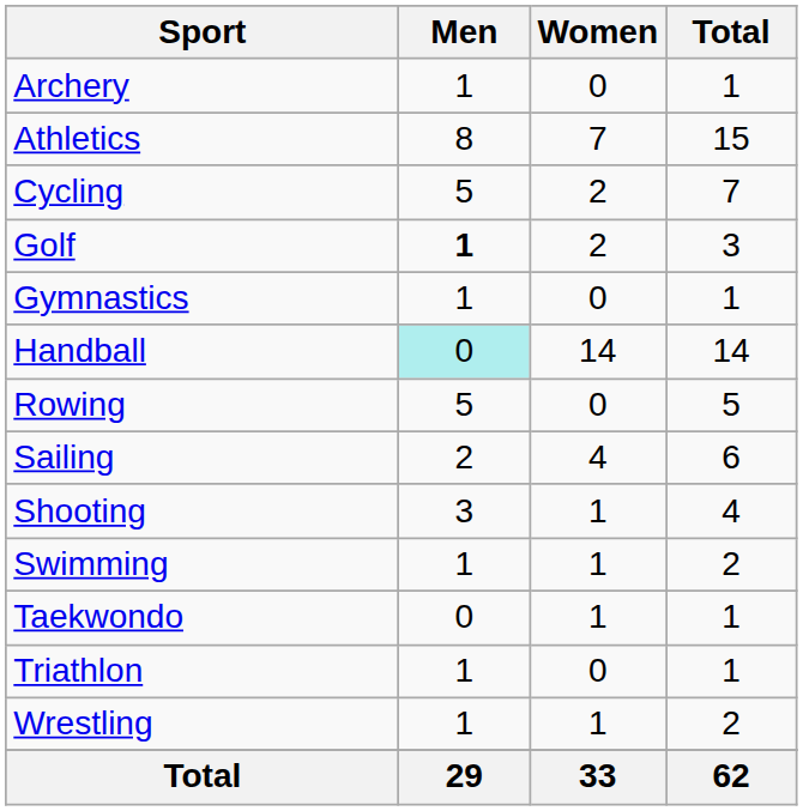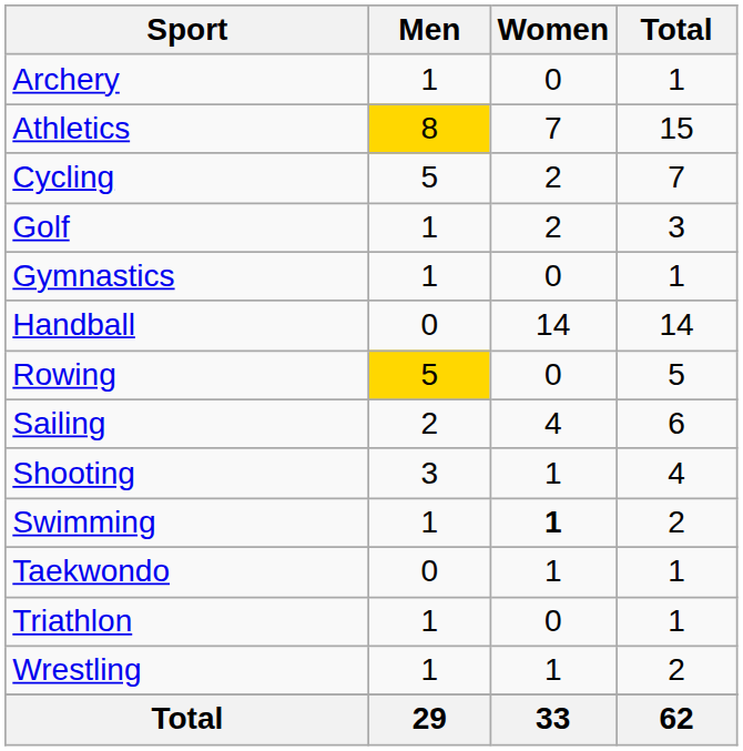Athletics | Men: no background -> gold background
Golf | Men: bold -> normal
Handball | Men: paleturquoise background -> no background
Rowing | Men: no background -> gold background
Swimming | Women: normal -> bold
